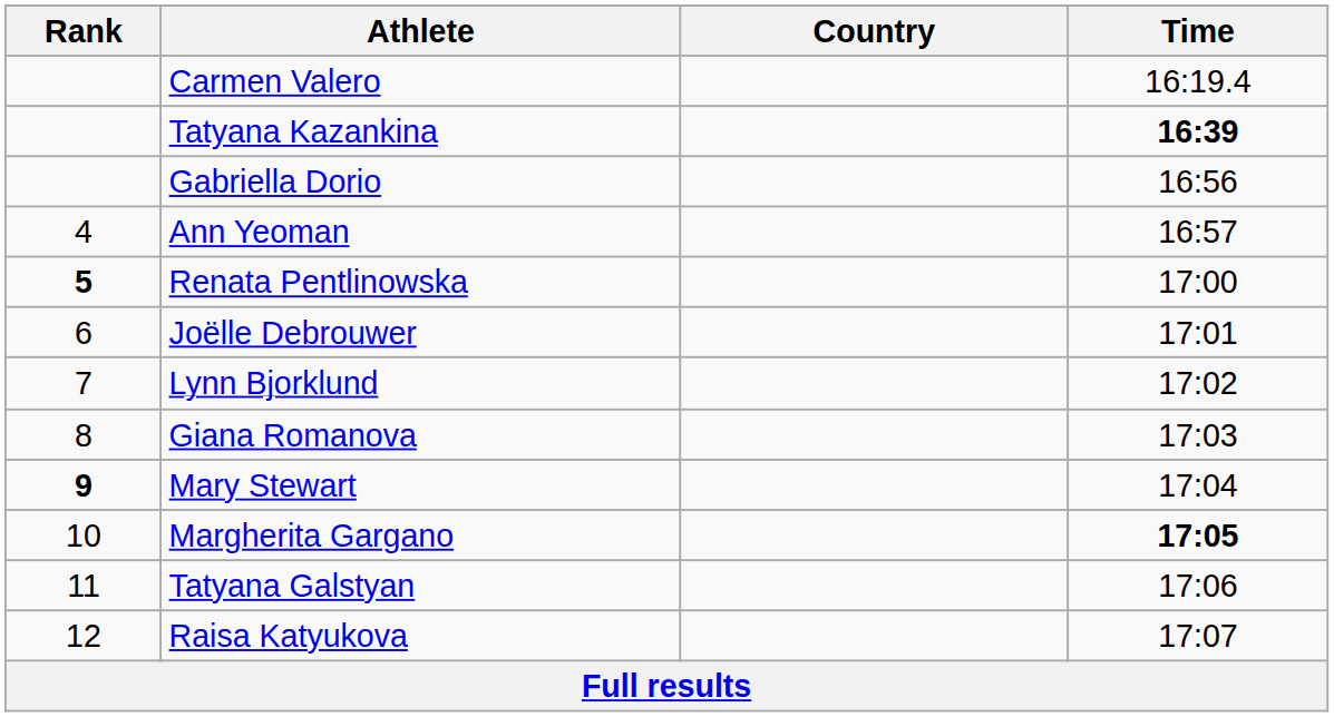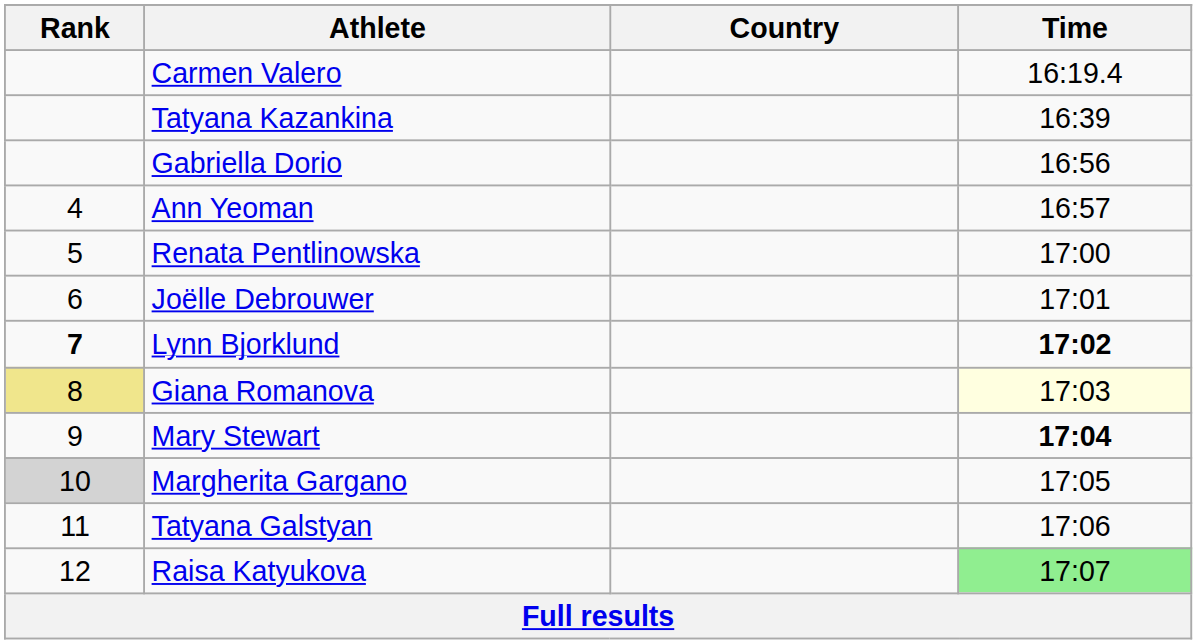Tatyana Kazankina | Time: bold -> normal
Renata Pentlinowska | Rank: bold -> normal
Lynn Bjorklund | Rank: normal -> bold
Lynn Bjorklund | Time: normal -> bold
Giana Romanova | Rank: no background -> khaki background
Giana Romanova | Time: no background -> lightyellow background
Mary Stewart | Rank: bold -> normal
Mary Stewart | Time: normal -> bold
Margherita Gargano | Rank: no background -> lightgrey background
Margherita Gargano | Time: bold -> normal
Raisa Katyukova | Time: no background -> lightgreen background
